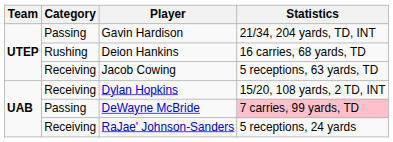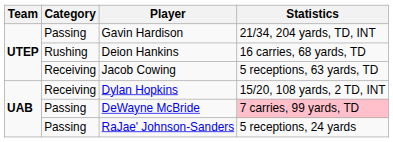RaJae' Johnson-Sanders | Category: Receiving -> Passing
